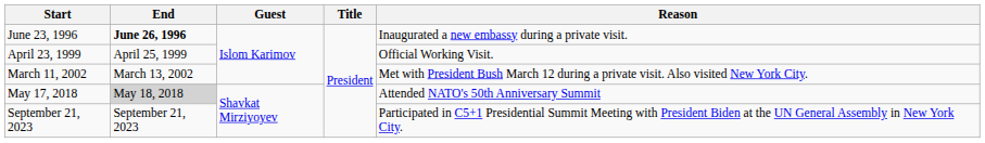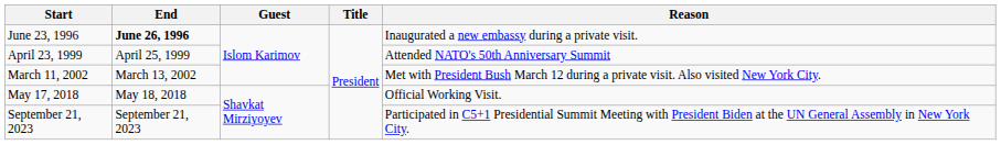April 23, 1999 | Reason: Official Working Visit. -> Attended NATO's 50th Anniversary Summit
May 17, 2018 | End: lightgrey background -> no background
May 17, 2018 | Reason: Attended NATO's 50th Anniversary Summit -> Official Working Visit.
